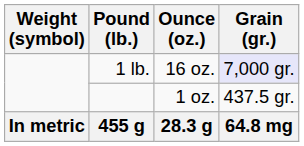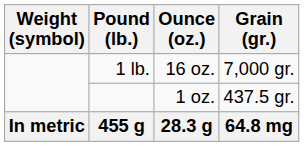1 lb. | Grain (gr.): lavender background -> no background
